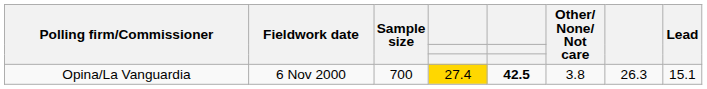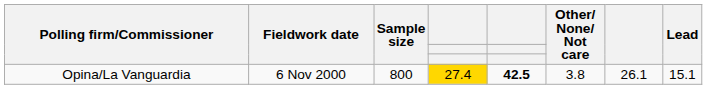Opina/La Vanguardia | Sample size: 700 -> 800
Opina/La Vanguardia | column 7: 26.3 -> 26.1
